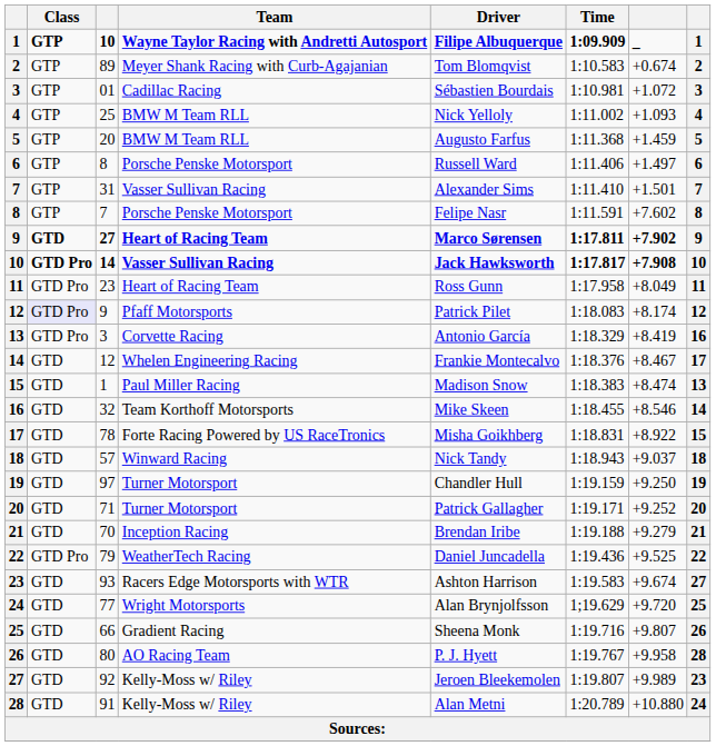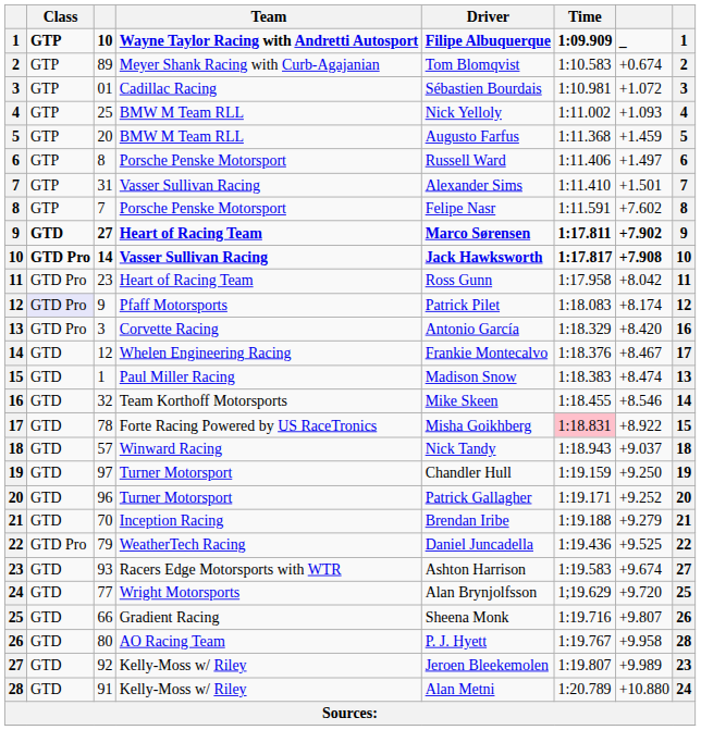row 12 | column 7: +8.049 -> +8.042
row 14 | column 7: +8.419 -> +8.420
row 18 | Time: no background -> pink background
row 21 | column 3: 71 -> 96
